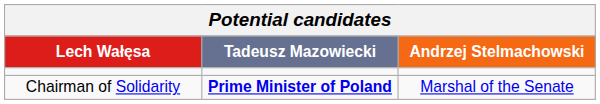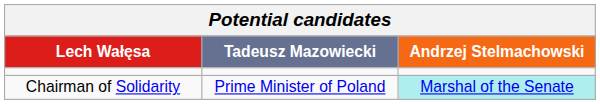Chairman of Solidarity | Tadeusz Mazowiecki: bold -> normal
Chairman of Solidarity | Andrzej Stelmachowski: no background -> paleturquoise background
